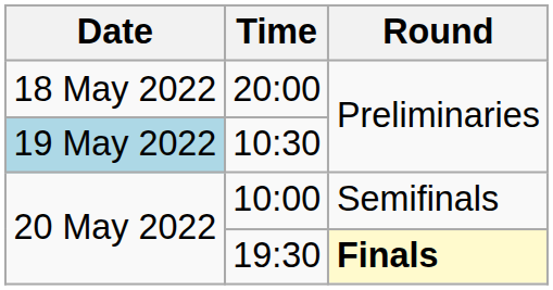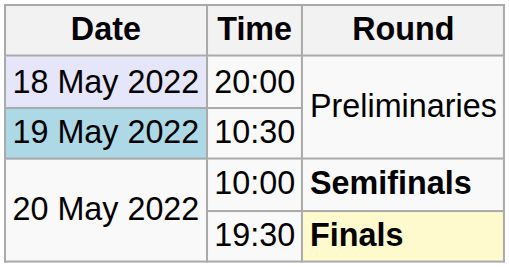20:00 | Date: no background -> lavender background
10:00 | Round: normal -> bold
